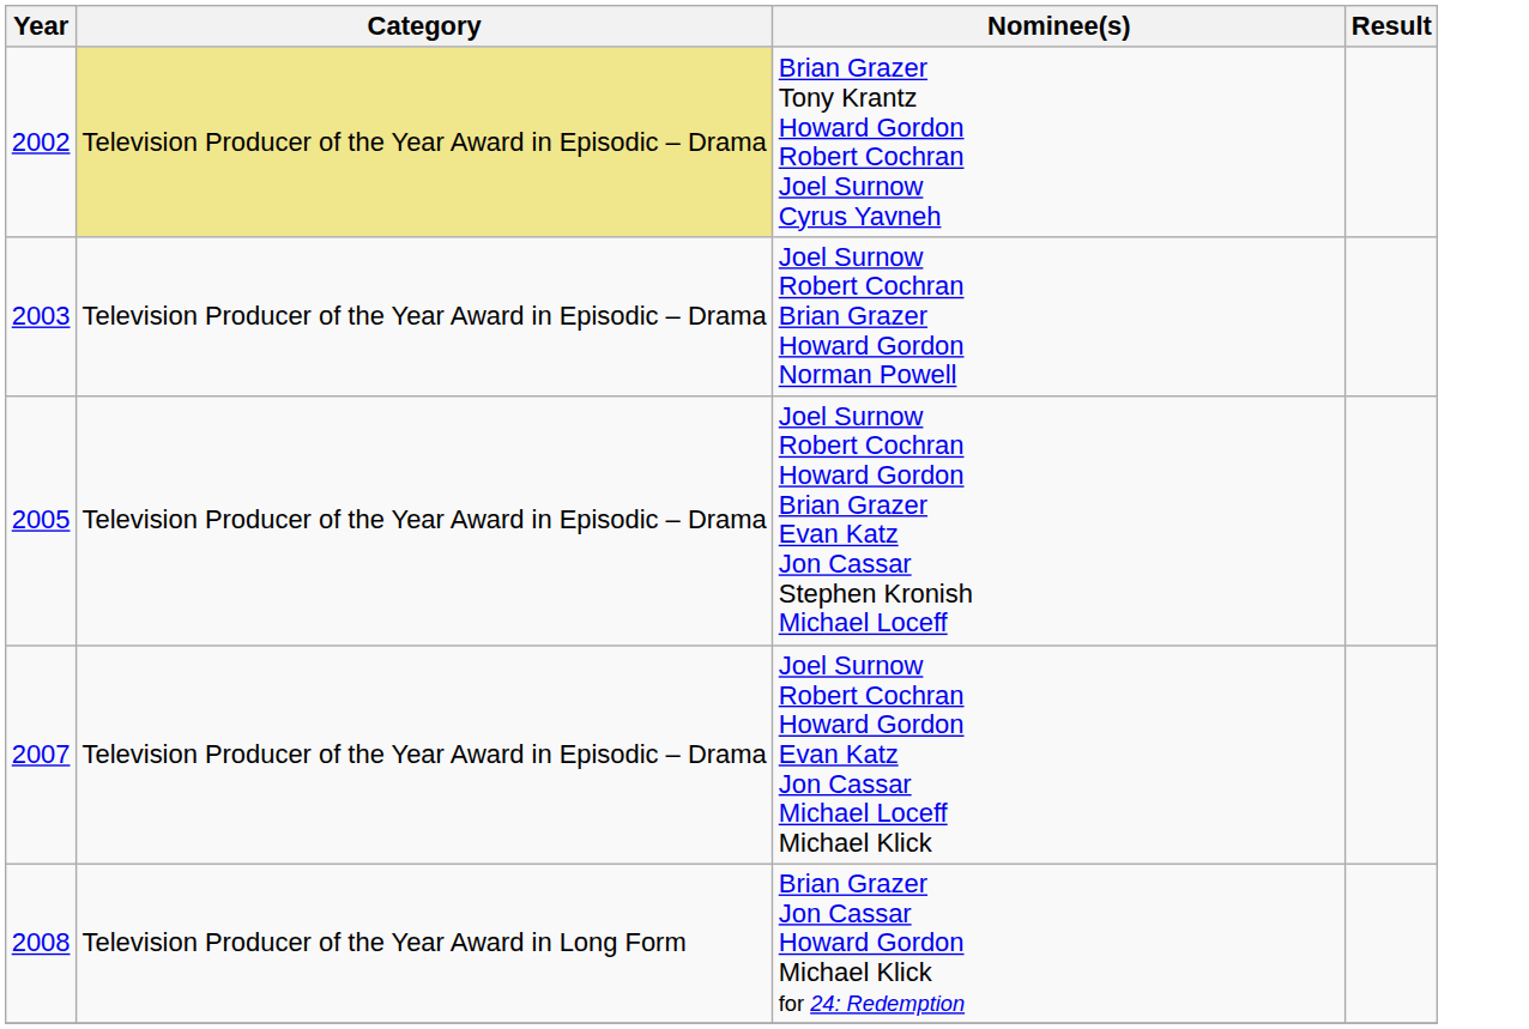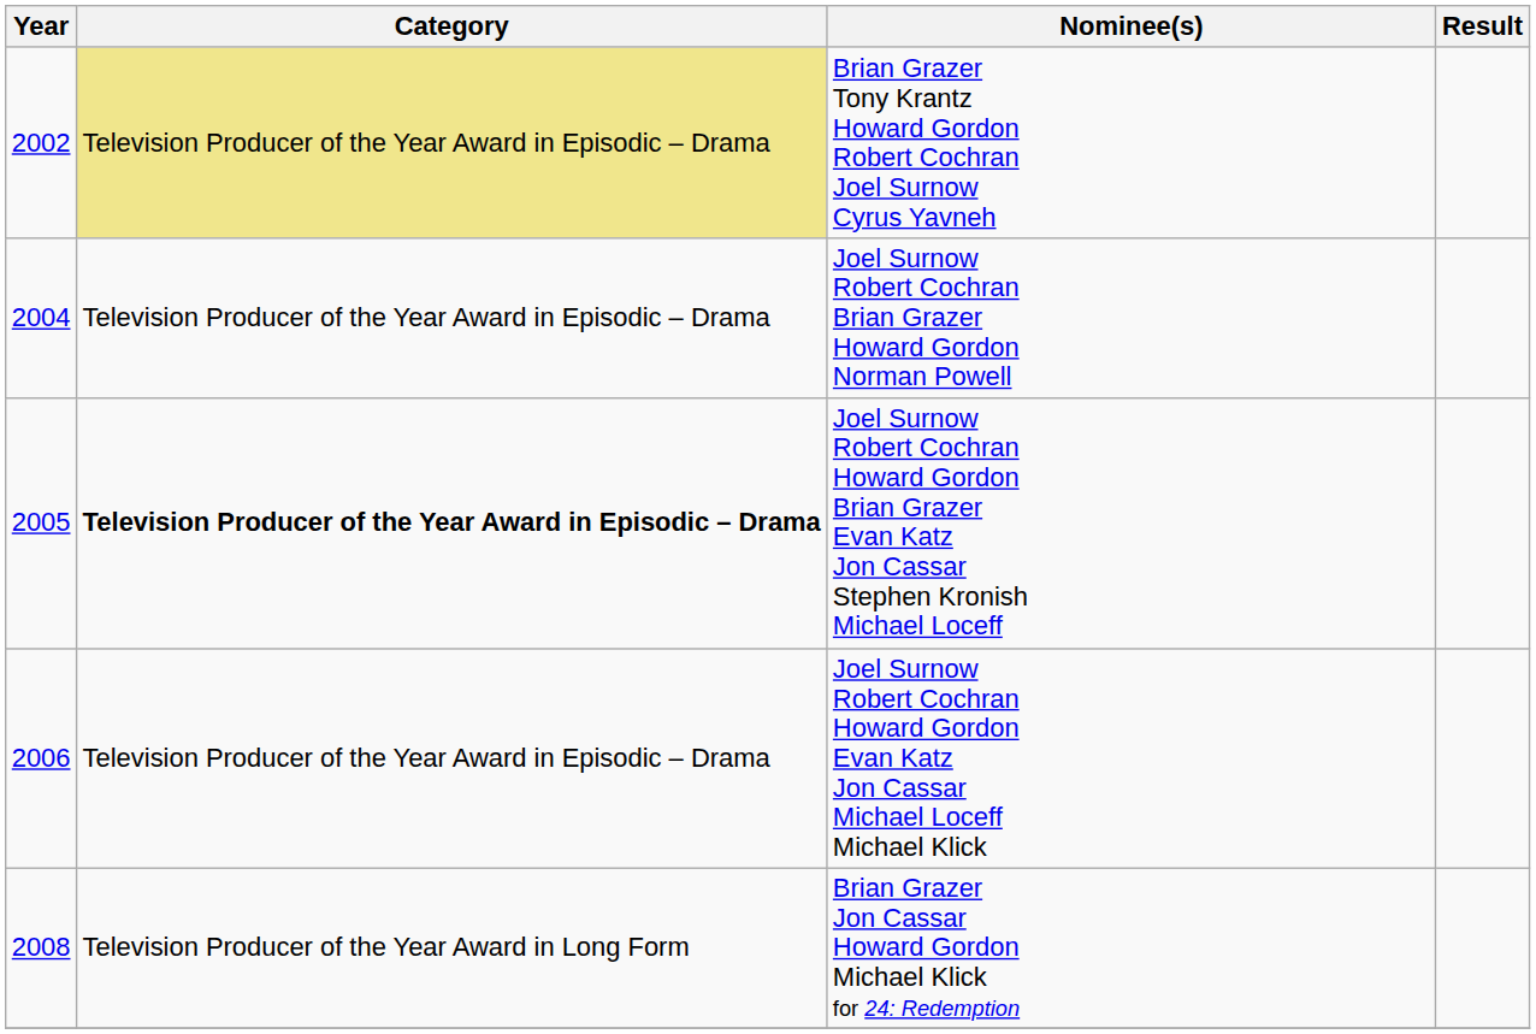row 3 | Year: 2003 -> 2004
row 4 | Category: normal -> bold
row 5 | Year: 2007 -> 2006
